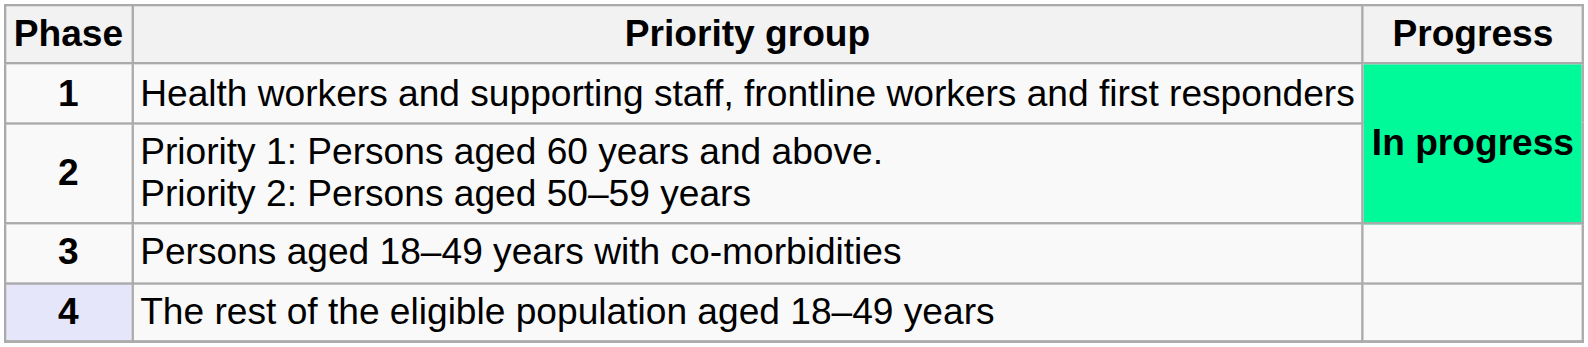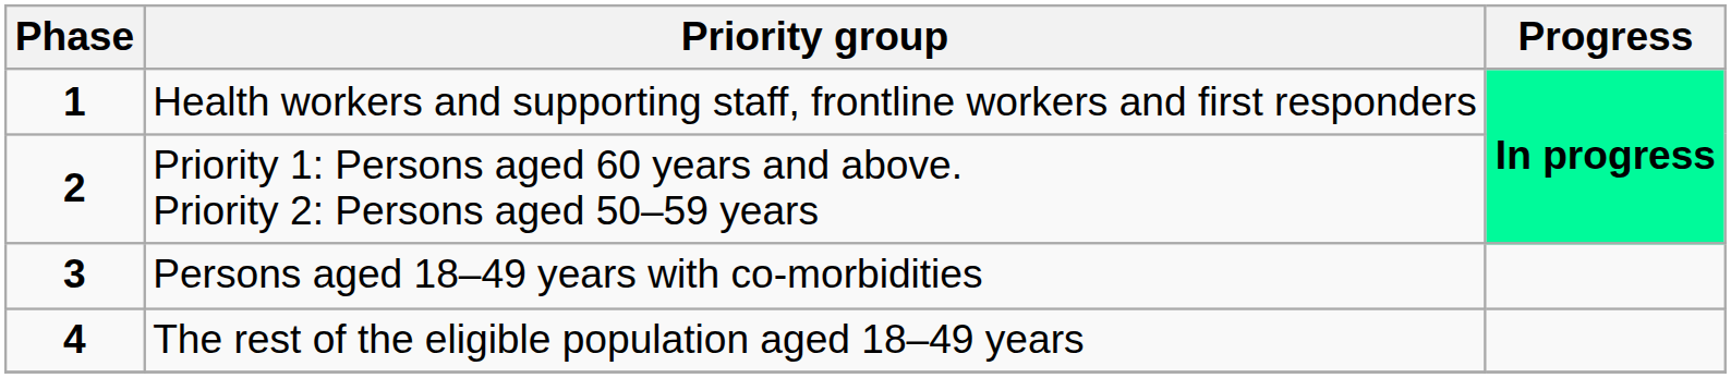The rest of the eligible population aged 18–49 years | Phase: lavender background -> no background
